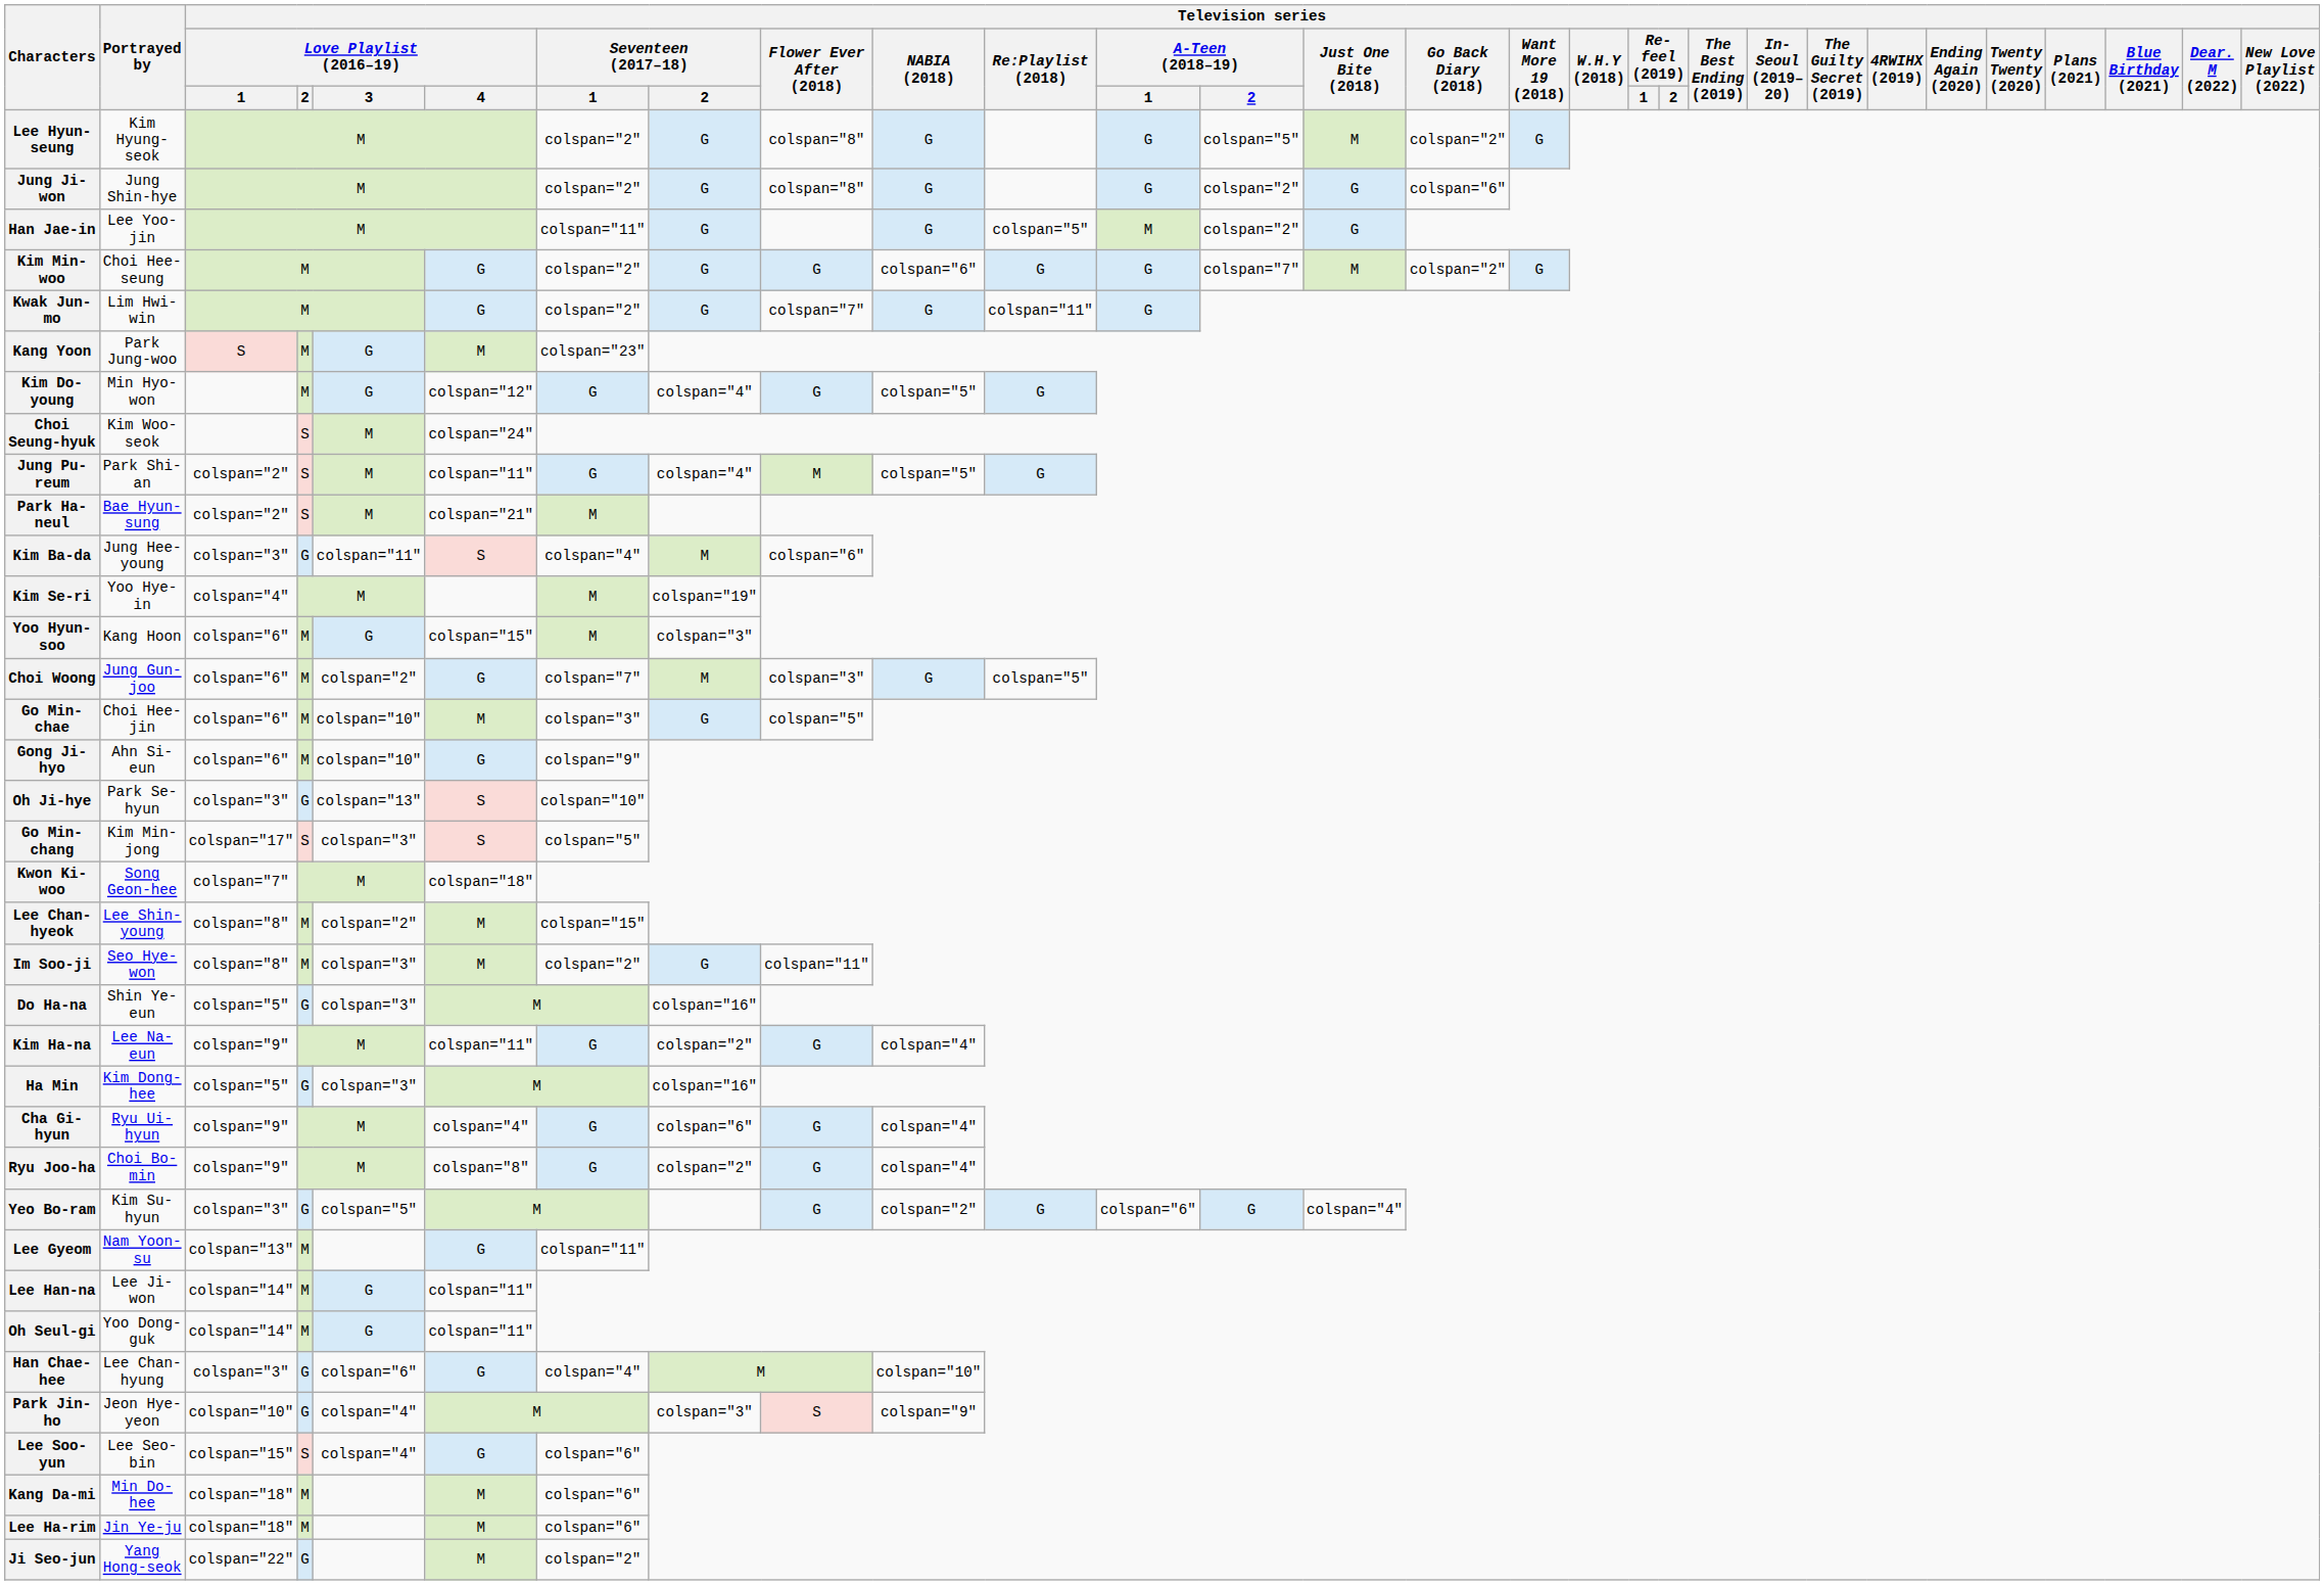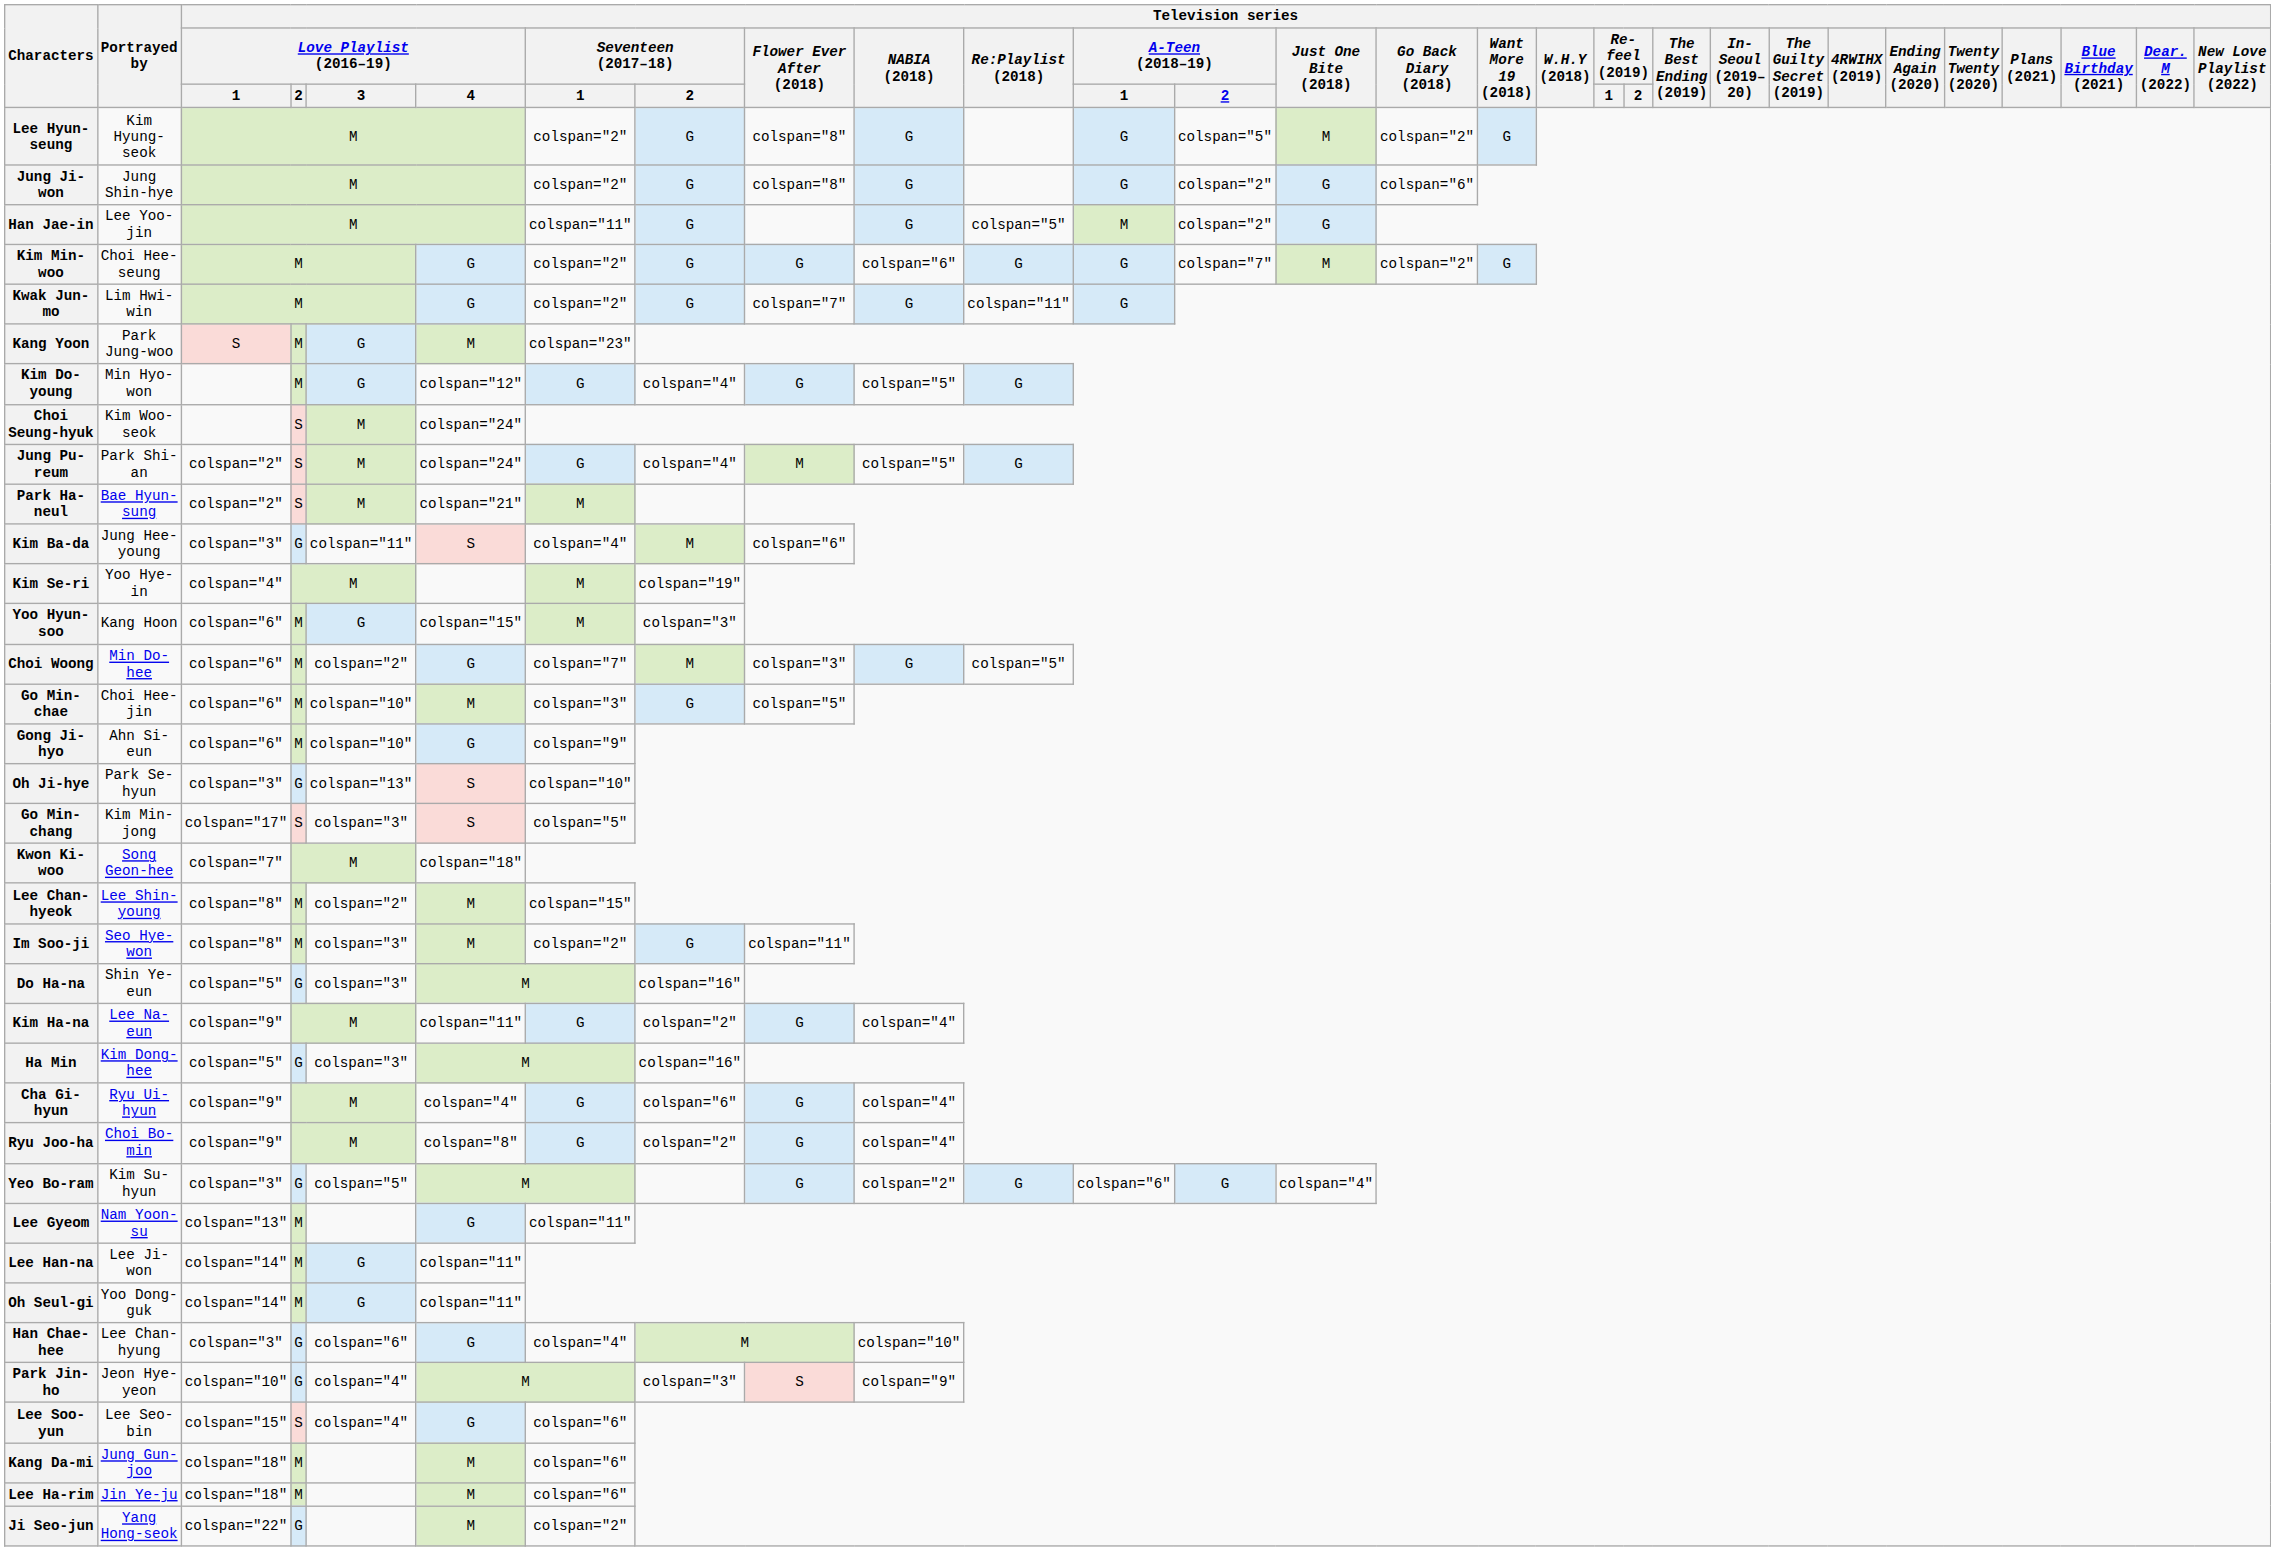Jung Pu-reum | Television series / Love Playlist (2016–19) / 4: colspan="11" -> colspan="24"
Choi Woong | Portrayed by: Jung Gun-joo -> Min Do-hee
Kang Da-mi | Portrayed by: Min Do-hee -> Jung Gun-joo
